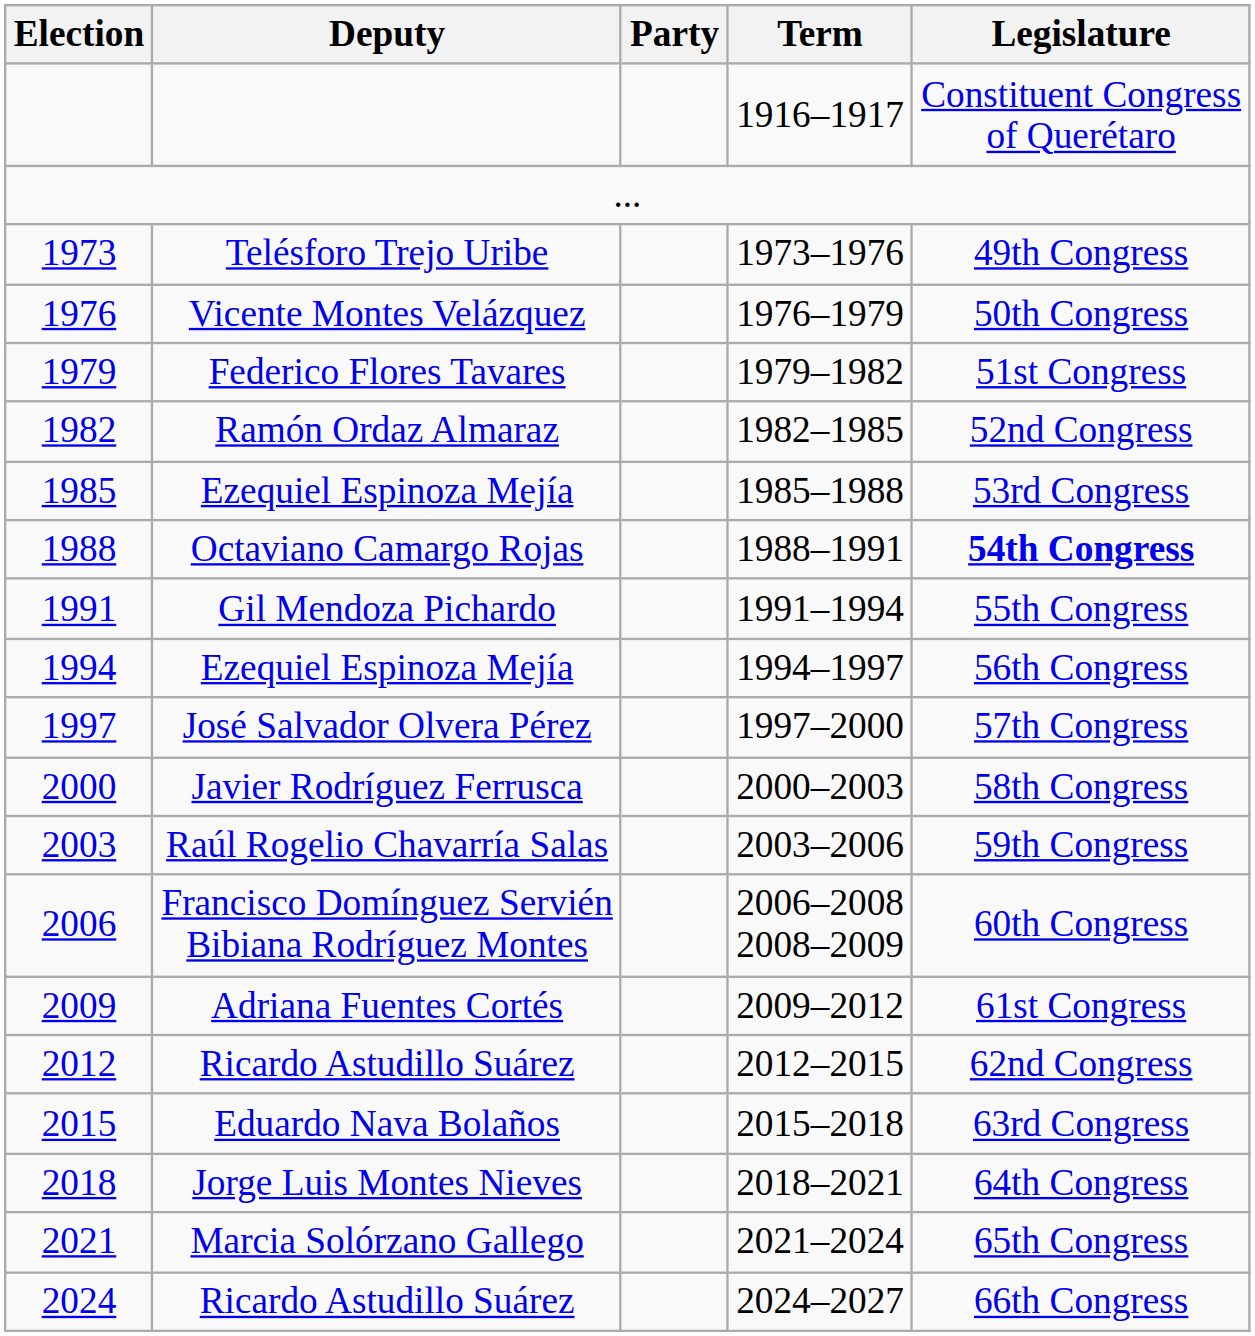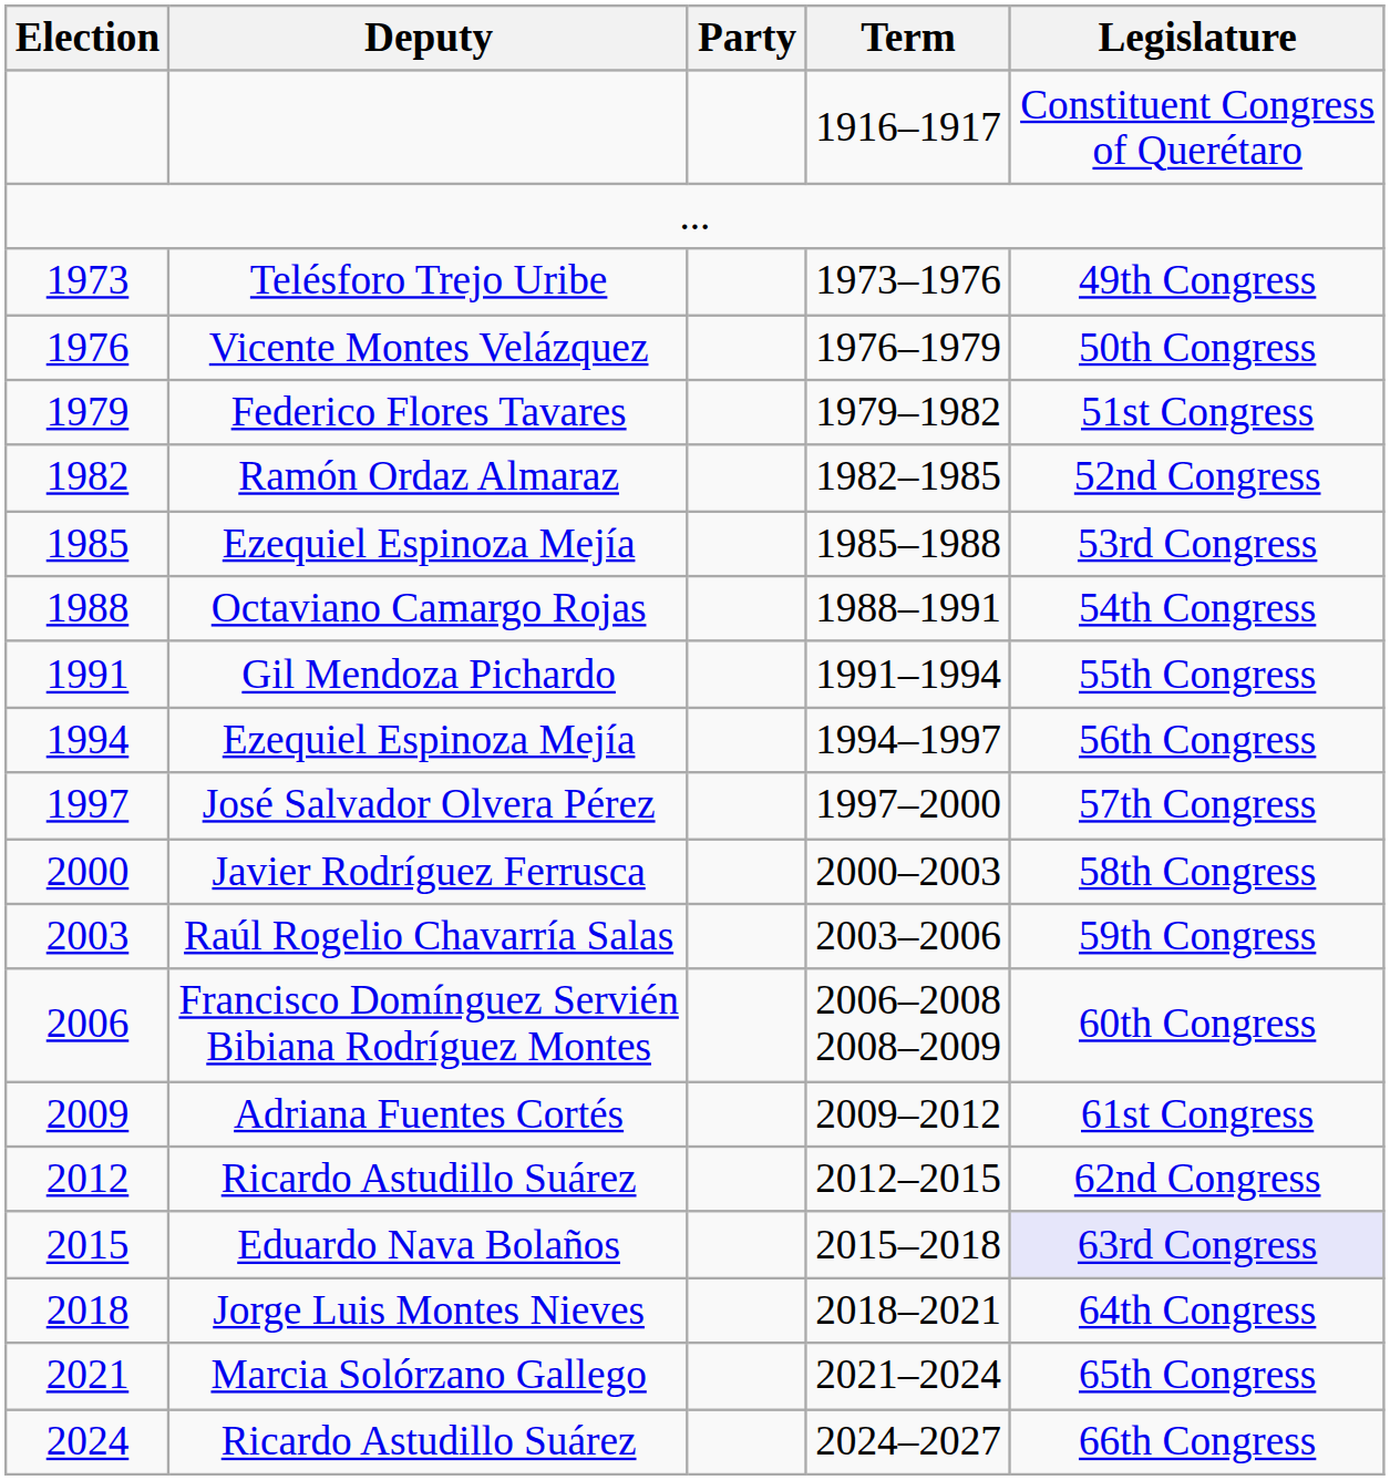Octaviano Camargo Rojas | Legislature: bold -> normal
Eduardo Nava Bolaños | Legislature: no background -> lavender background
